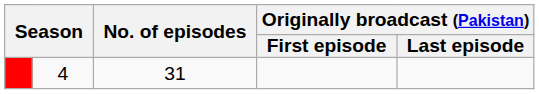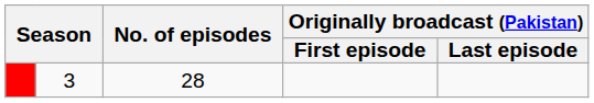row 3 | column 2: 4 -> 3
row 3 | No. of episodes: 31 -> 28
